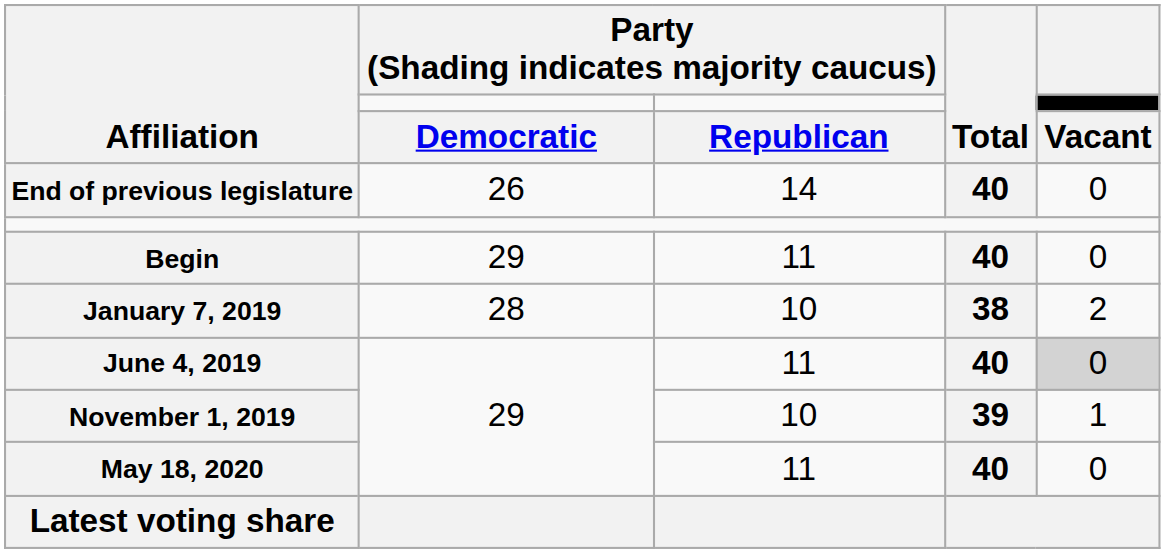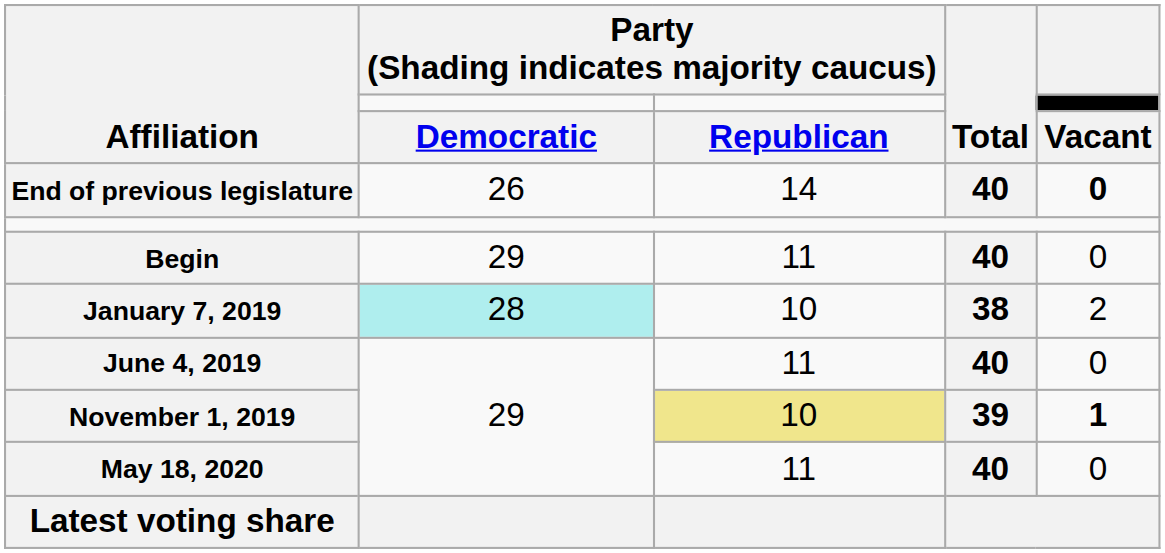End of previous legislature | column 5: normal -> bold
January 7, 2019 | column 2: no background -> paleturquoise background
June 4, 2019 | column 5: lightgrey background -> no background
November 1, 2019 | column 3: no background -> khaki background
November 1, 2019 | column 5: normal -> bold
